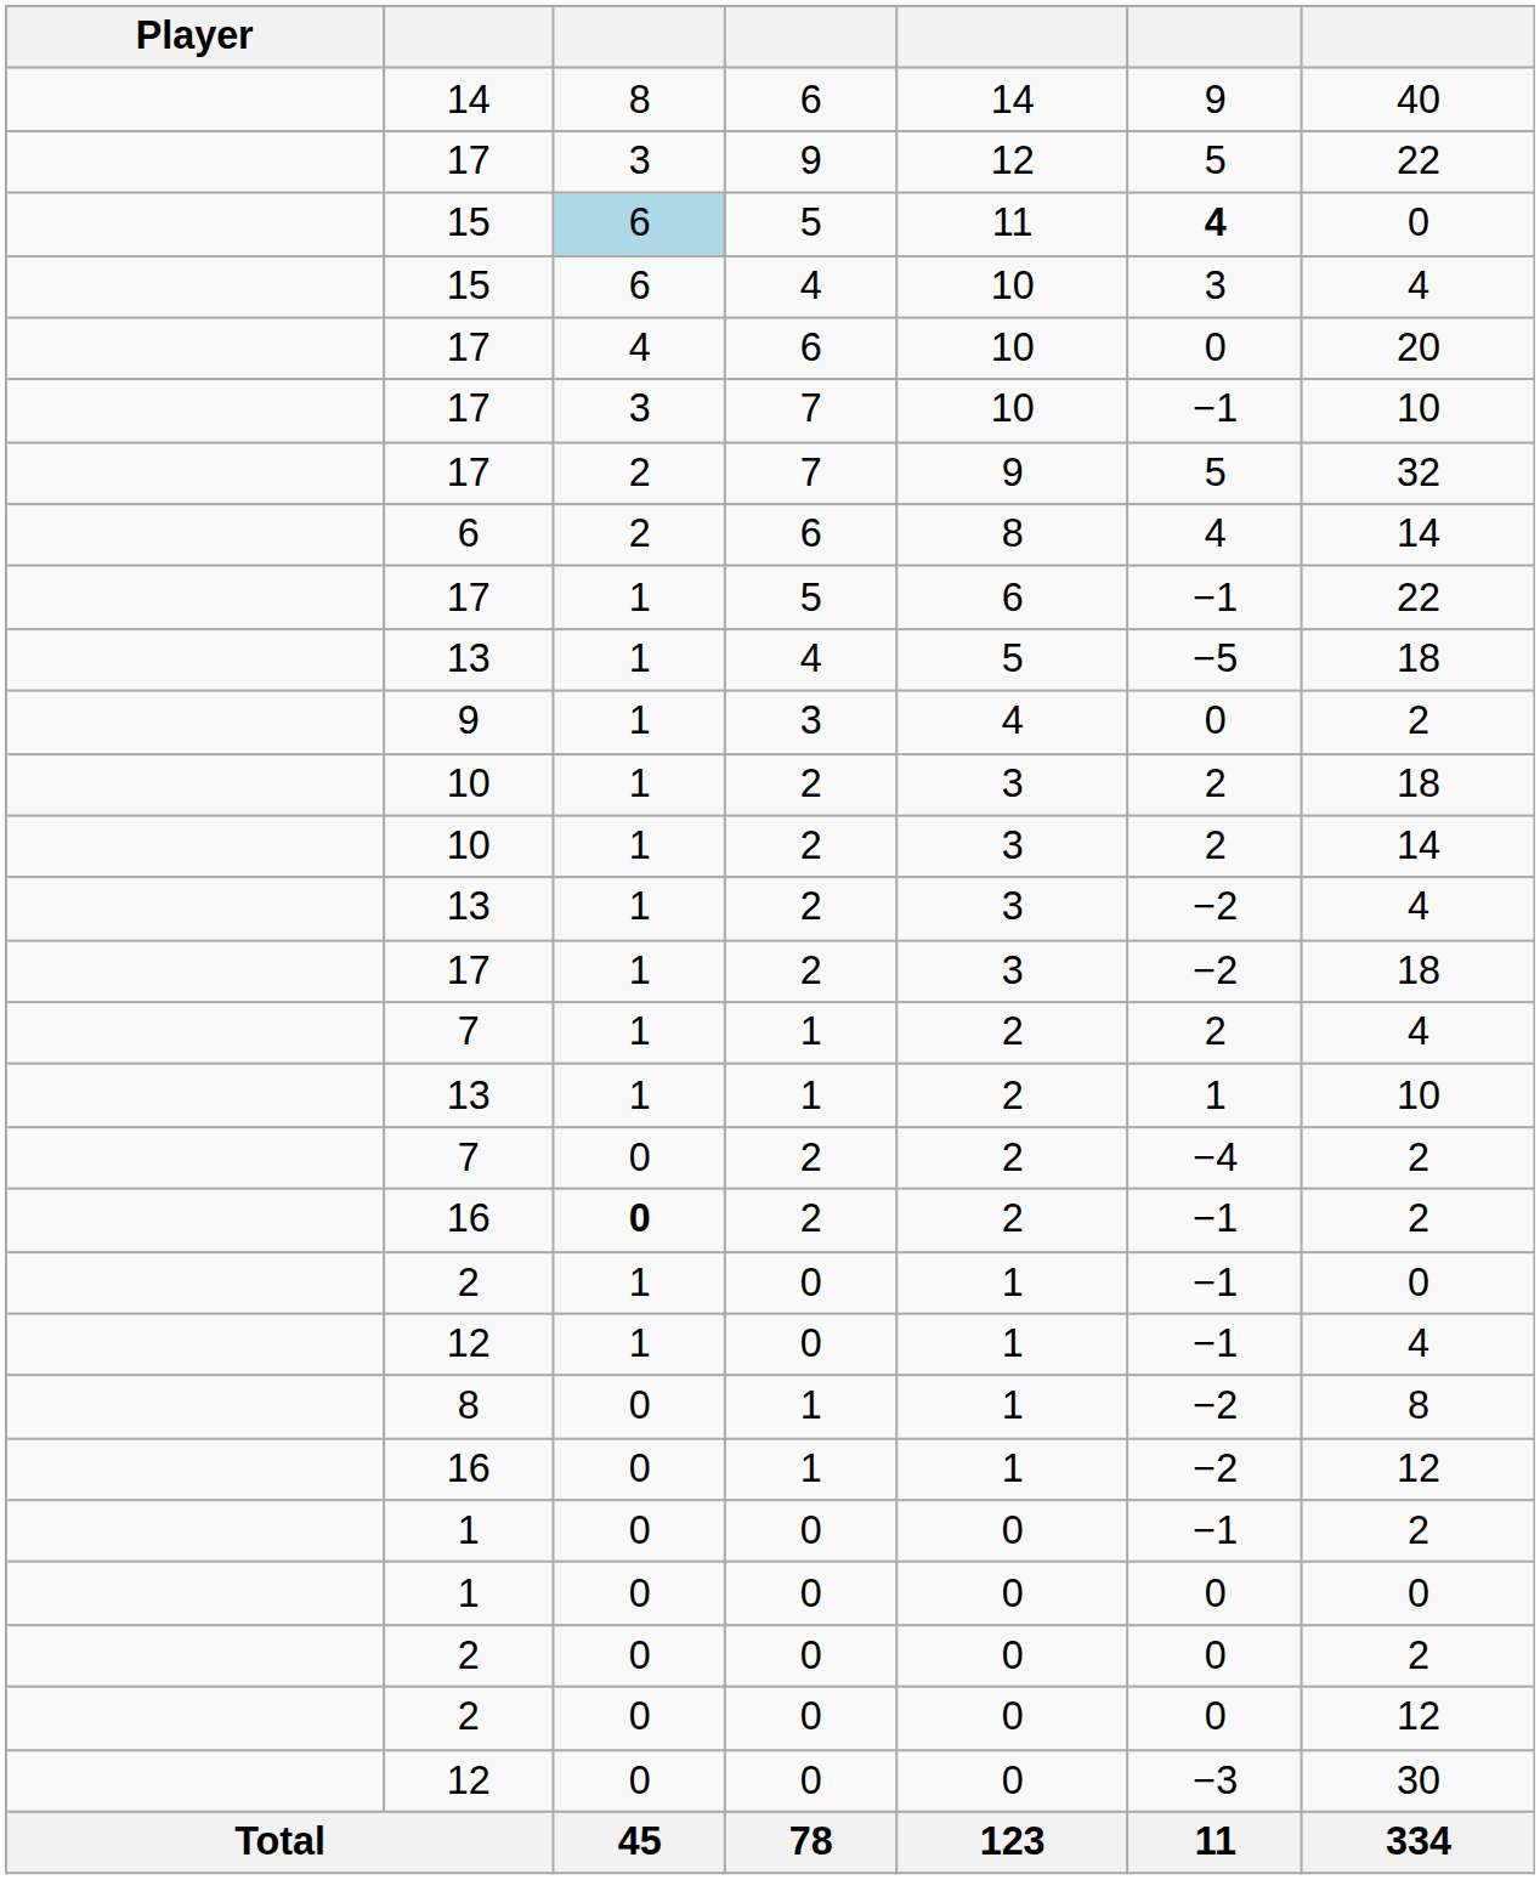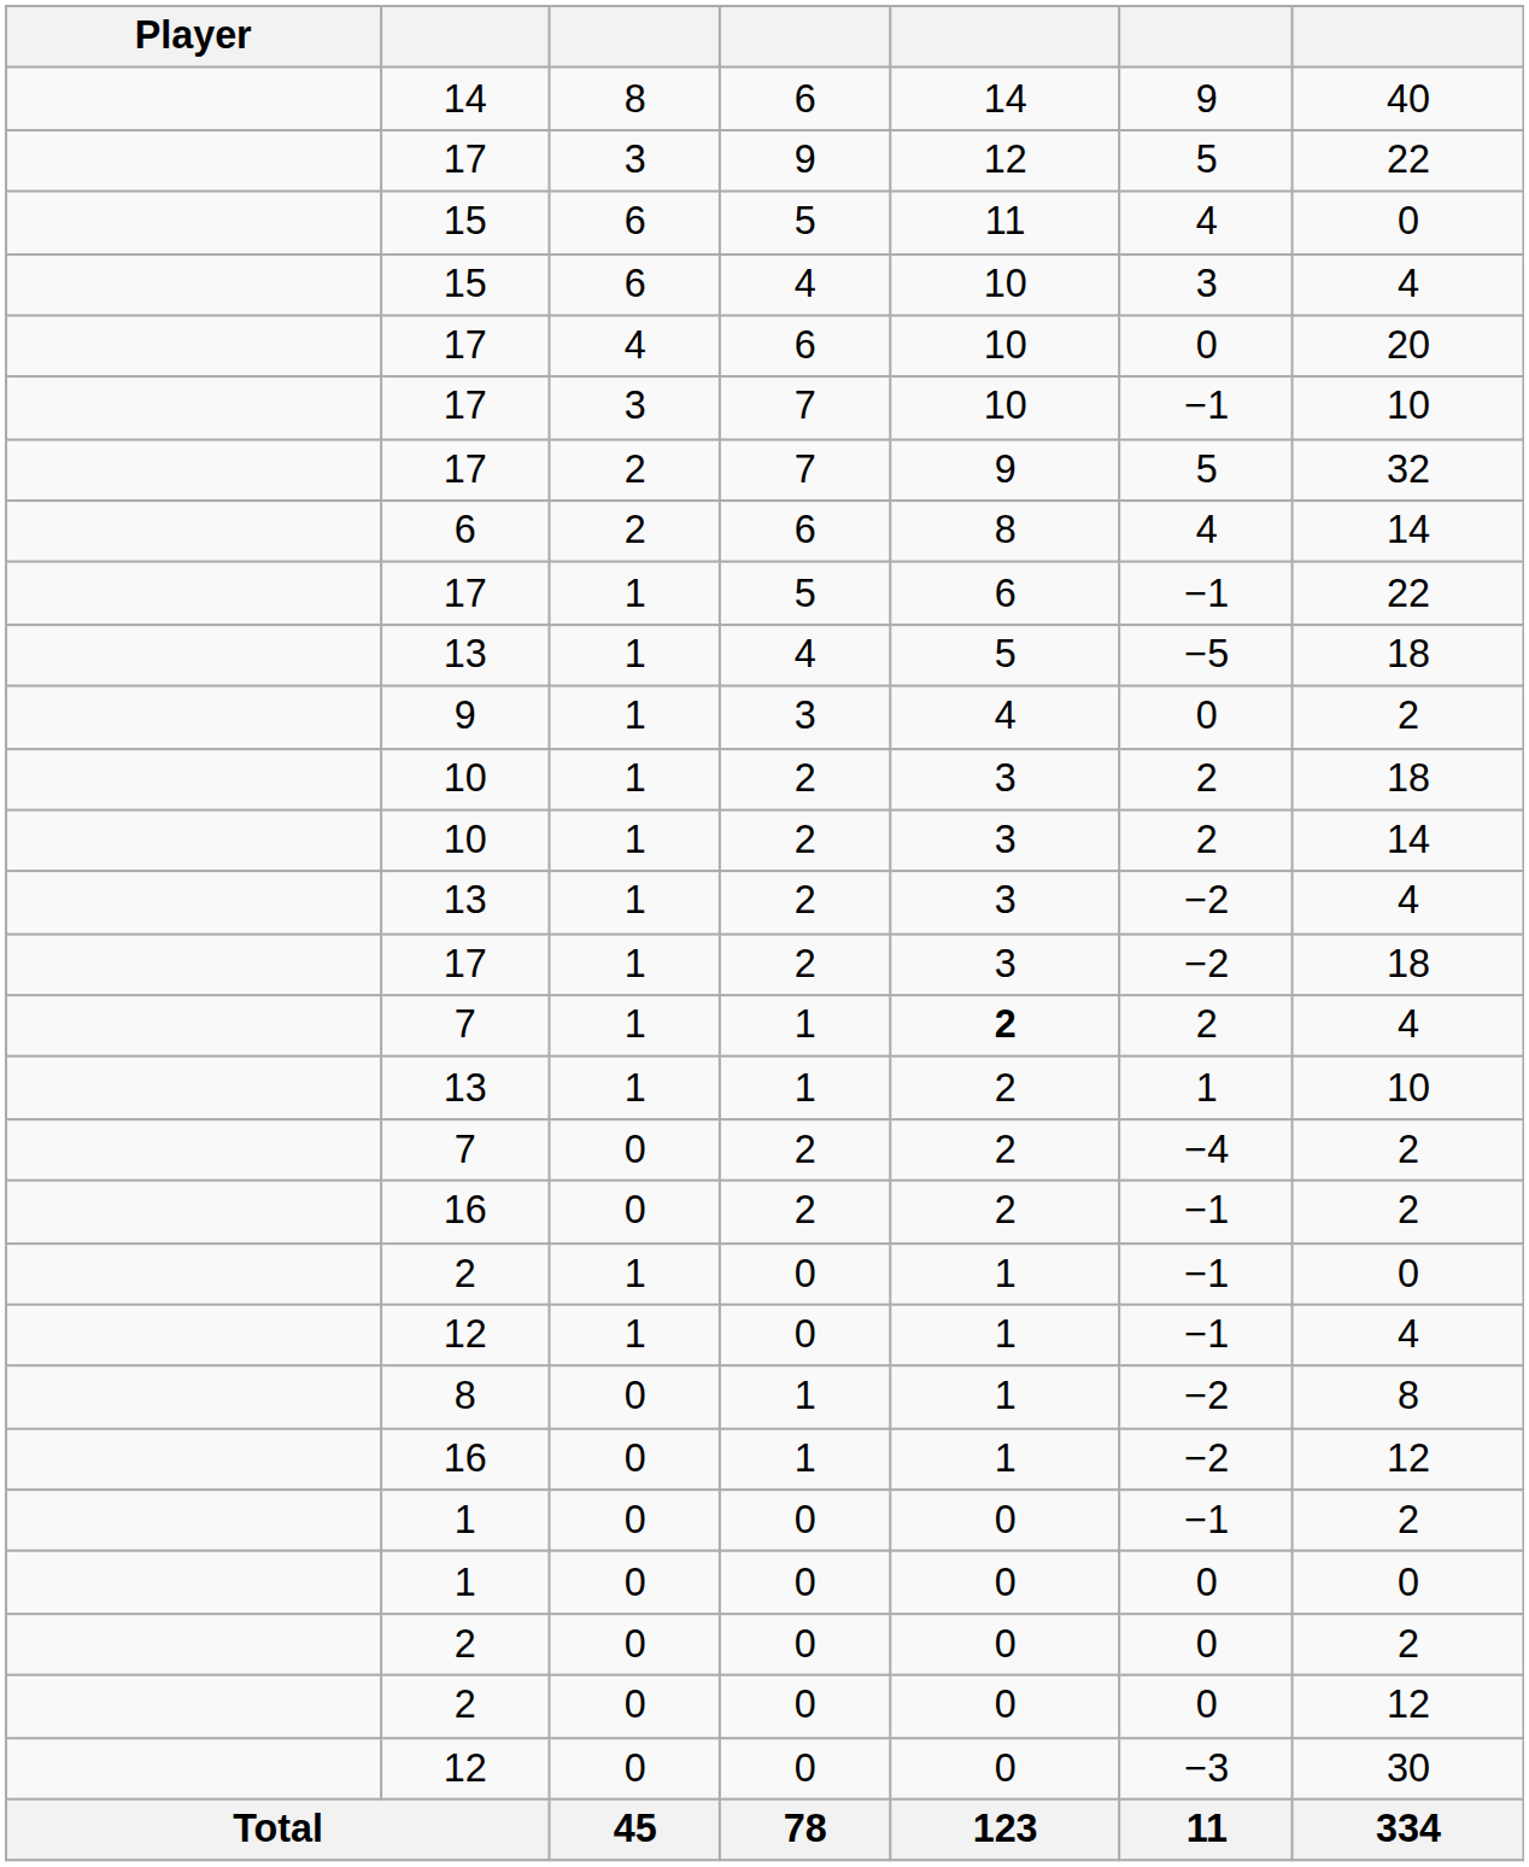15 / 5 | column 3: lightblue background -> no background
15 / 5 | column 6: bold -> normal
7 / 1 | column 5: normal -> bold
16 / 2 | column 3: bold -> normal
